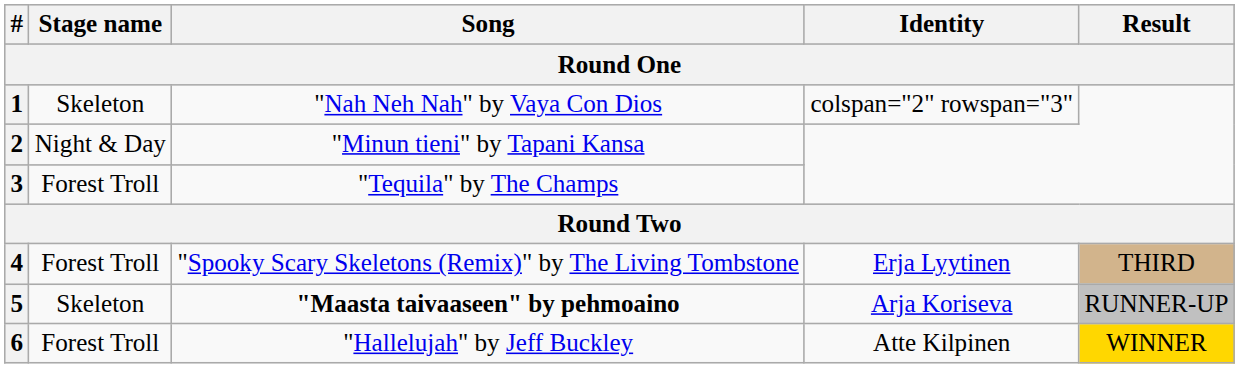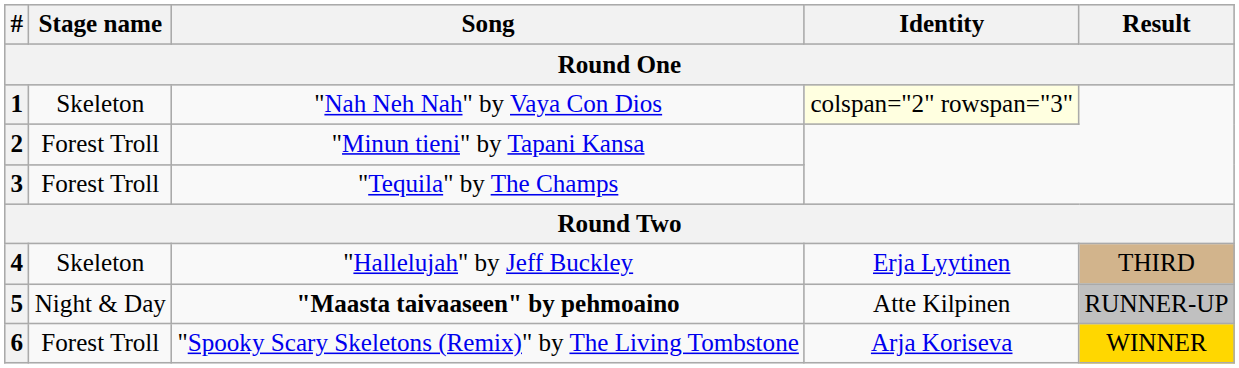1 | Identity: no background -> lightyellow background
2 | Stage name: Night & Day -> Forest Troll
4 | Stage name: Forest Troll -> Skeleton
4 | Song: "Spooky Scary Skeletons (Remix)" by The Living Tombstone -> "Hallelujah" by Jeff Buckley
5 | Stage name: Skeleton -> Night & Day
5 | Identity: Arja Koriseva -> Atte Kilpinen
6 | Song: "Hallelujah" by Jeff Buckley -> "Spooky Scary Skeletons (Remix)" by The Living Tombstone
6 | Identity: Atte Kilpinen -> Arja Koriseva
